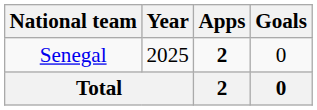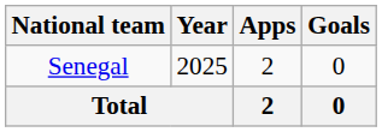Senegal | Apps: bold -> normal
